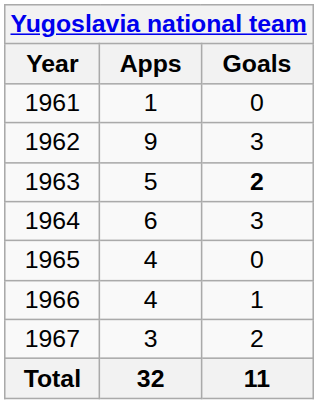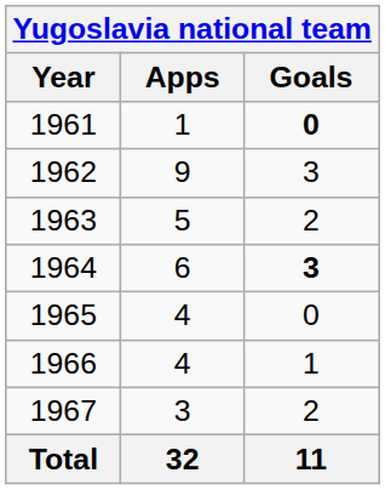1961 | Goals: normal -> bold
1963 | Goals: bold -> normal
1964 | Goals: normal -> bold
